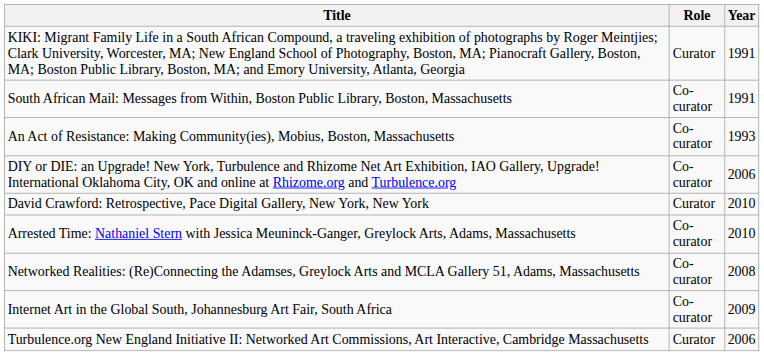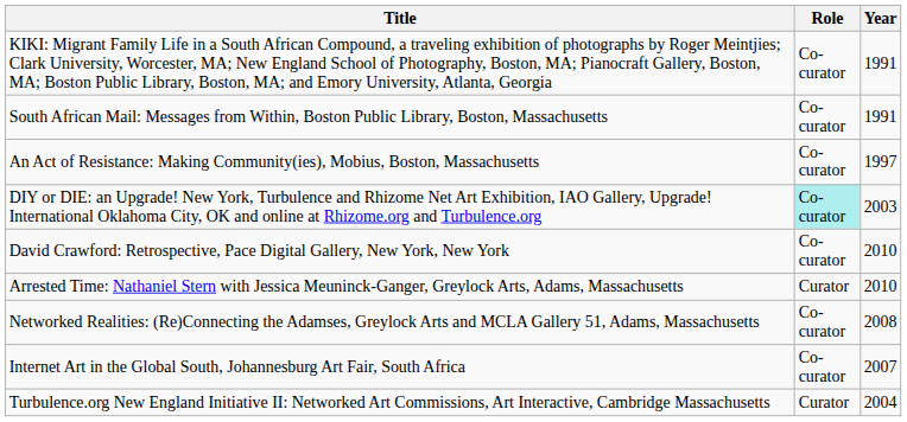row 2 | Role: Curator -> Co-curator
row 4 | Year: 1993 -> 1997
row 5 | Role: no background -> paleturquoise background
row 5 | Year: 2006 -> 2003
row 6 | Role: Curator -> Co-curator
row 7 | Role: Co-curator -> Curator
row 9 | Year: 2009 -> 2007
row 10 | Year: 2006 -> 2004
